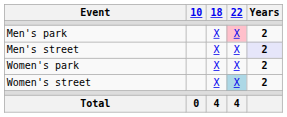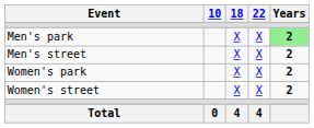Men's park | 22: pink background -> no background
Men's park | Years: no background -> lightgreen background
Men's street | Years: lavender background -> no background
Women's street | 22: lightblue background -> no background
